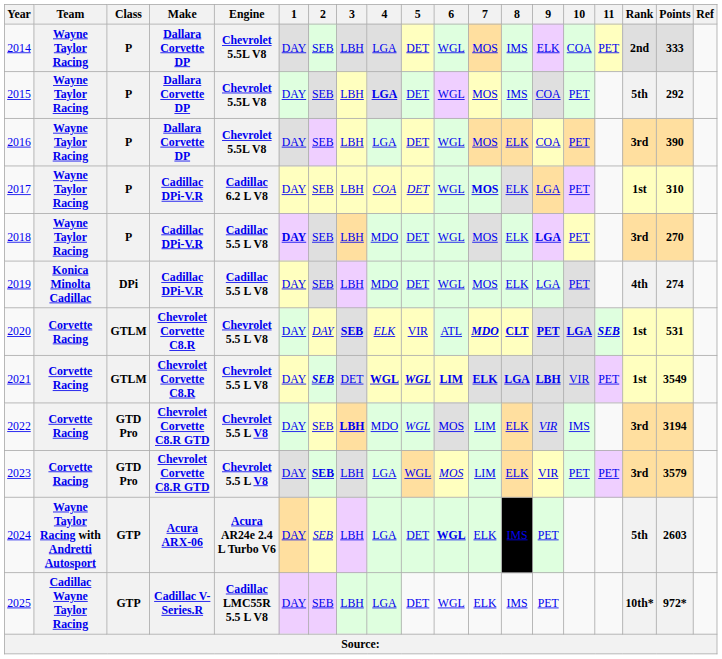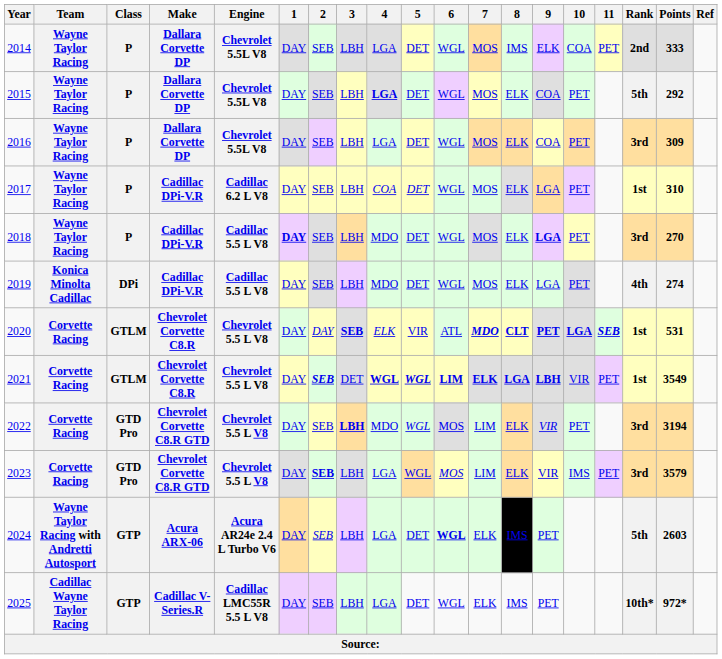2015 | 8: IMS -> ELK
2016 | Points: 390 -> 309
2017 | 7: bold -> normal
2022 | 10: IMS -> PET
2023 | 10: PET -> IMS
